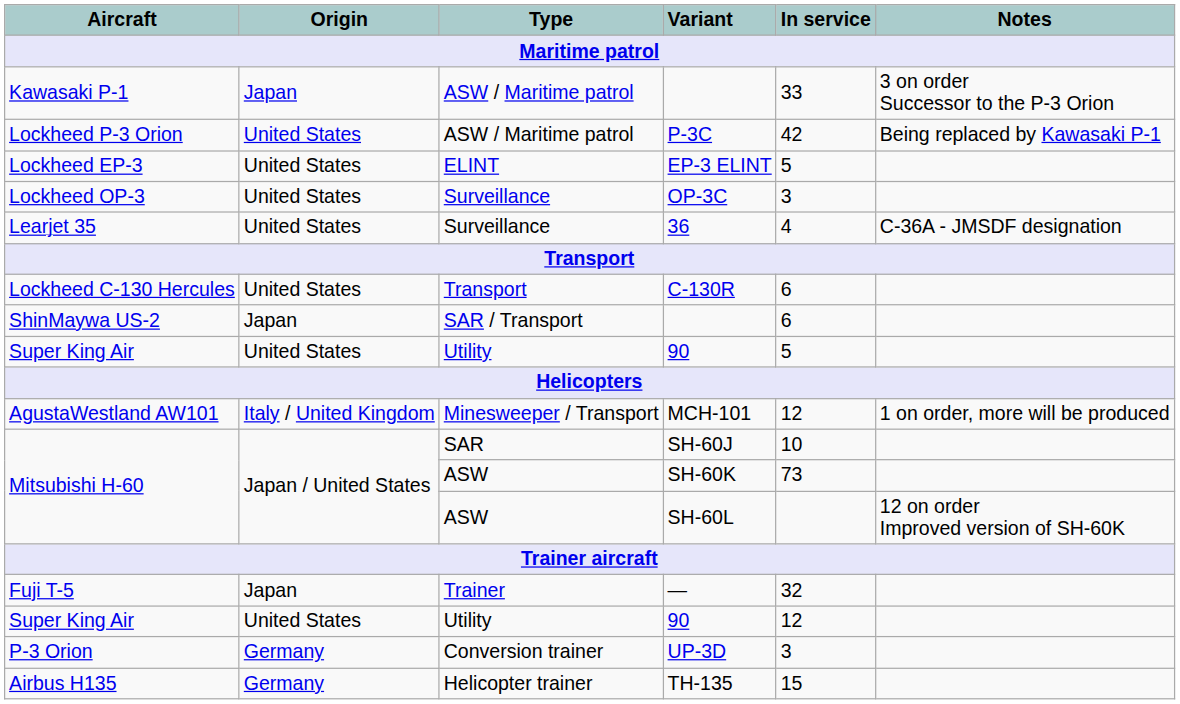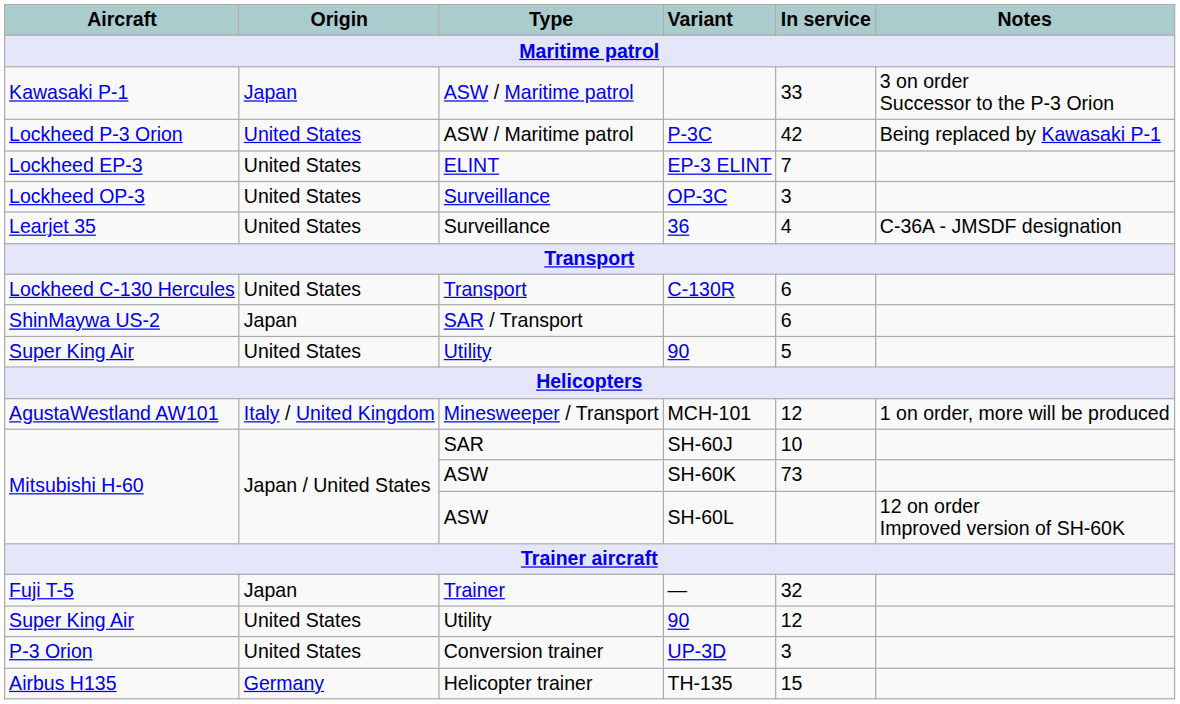EP-3 ELINT | In service: 5 -> 7
UP-3D | Origin: Germany -> United States
